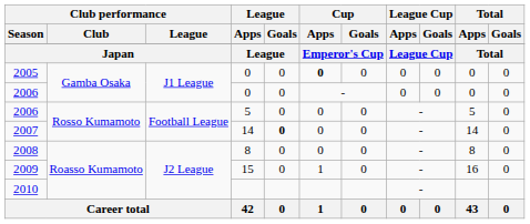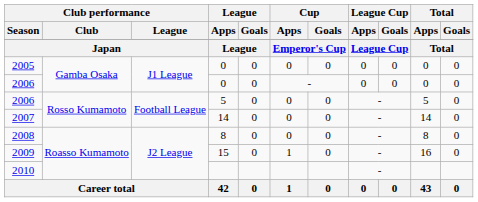2005 | Cup / Apps: bold -> normal
2007 | League / Goals: bold -> normal
